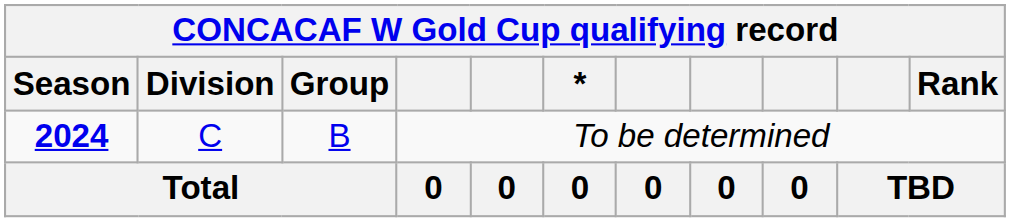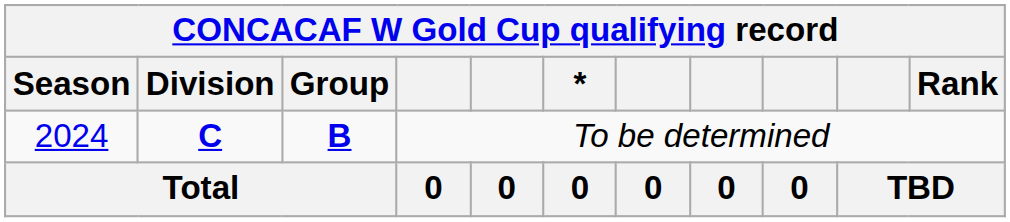To be determined | Season: bold -> normal
To be determined | Division: normal -> bold
To be determined | Group: normal -> bold
